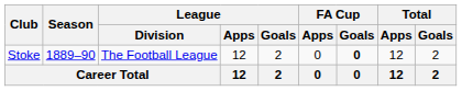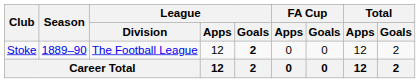Stoke | League / Goals: normal -> bold
Stoke | FA Cup / Goals: bold -> normal
